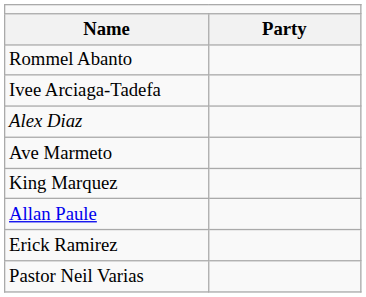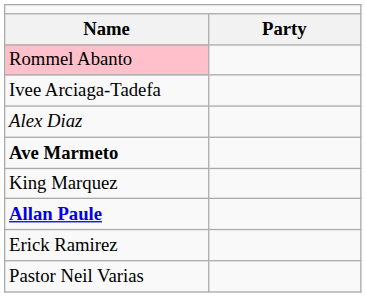Rommel Abanto | column 1: no background -> pink background
Ave Marmeto | column 1: normal -> bold
Allan Paule | column 1: normal -> bold
